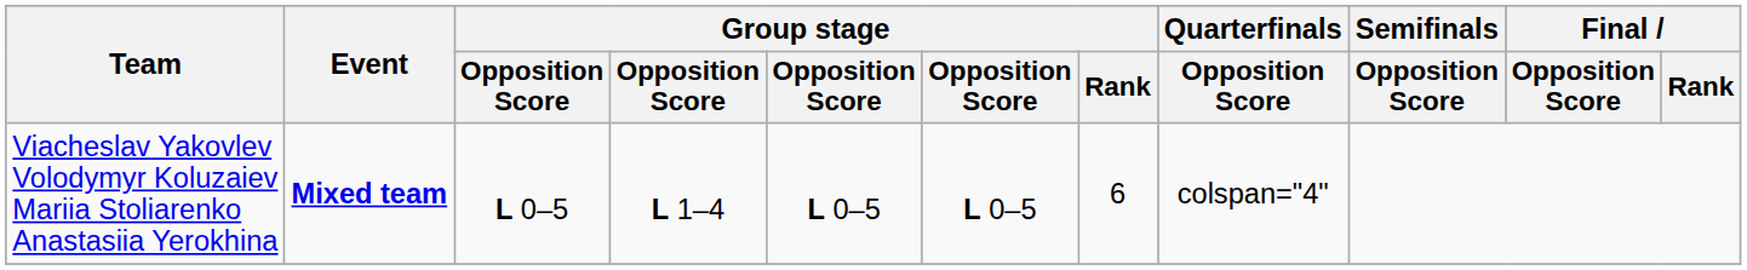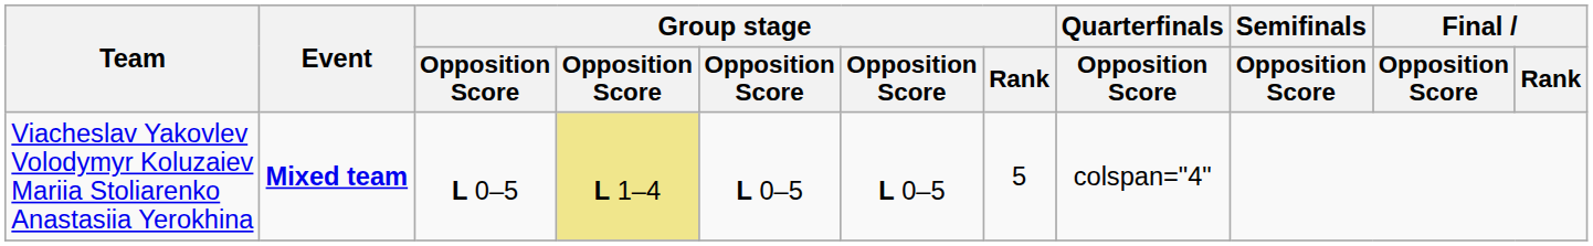row 3 | column 4: no background -> khaki background
row 3 | Group stage / Rank: 6 -> 5
